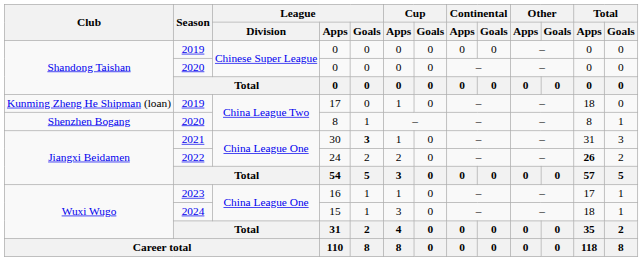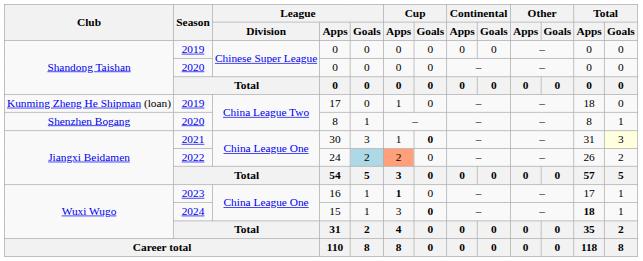30 | League / Goals: bold -> normal
30 | Cup / Goals: normal -> bold
30 | Total / Goals: no background -> lightyellow background
24 | League / Goals: no background -> lightblue background
24 | Cup / Apps: no background -> lightsalmon background
24 | Total / Apps: bold -> normal
16 | Cup / Apps: normal -> bold
15 | Cup / Goals: normal -> bold
15 | Total / Apps: normal -> bold
